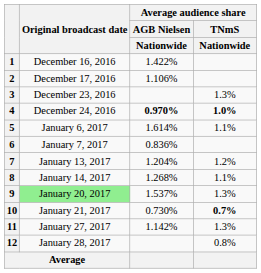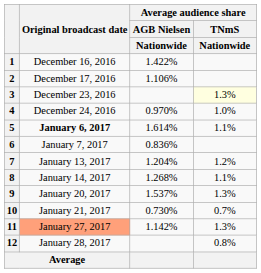3 | Average audience share / TNmS / Nationwide: no background -> lightyellow background
4 | Average audience share / AGB Nielsen / Nationwide: bold -> normal
4 | Average audience share / TNmS / Nationwide: bold -> normal
5 | Original broadcast date: normal -> bold
9 | Original broadcast date: lightgreen background -> no background
10 | Average audience share / TNmS / Nationwide: bold -> normal
11 | Original broadcast date: no background -> lightsalmon background
